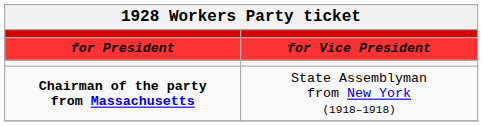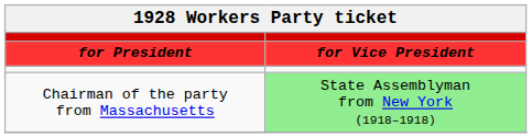Chairman of the party from Massachusetts | column 1: bold -> normal
Chairman of the party from Massachusetts | column 2: no background -> lightgreen background
